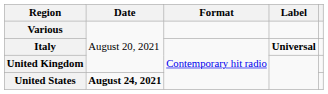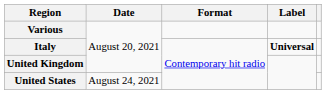United States | Date: bold -> normal
